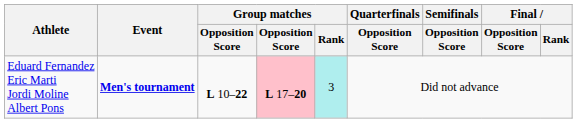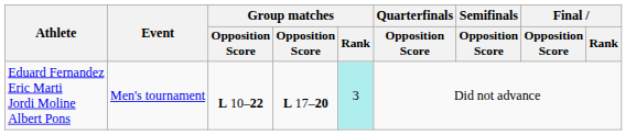Eduard Fernandez Eric Marti Jordi Moline Albert Pons | Event: bold -> normal
Eduard Fernandez Eric Marti Jordi Moline Albert Pons | column 4: pink background -> no background
